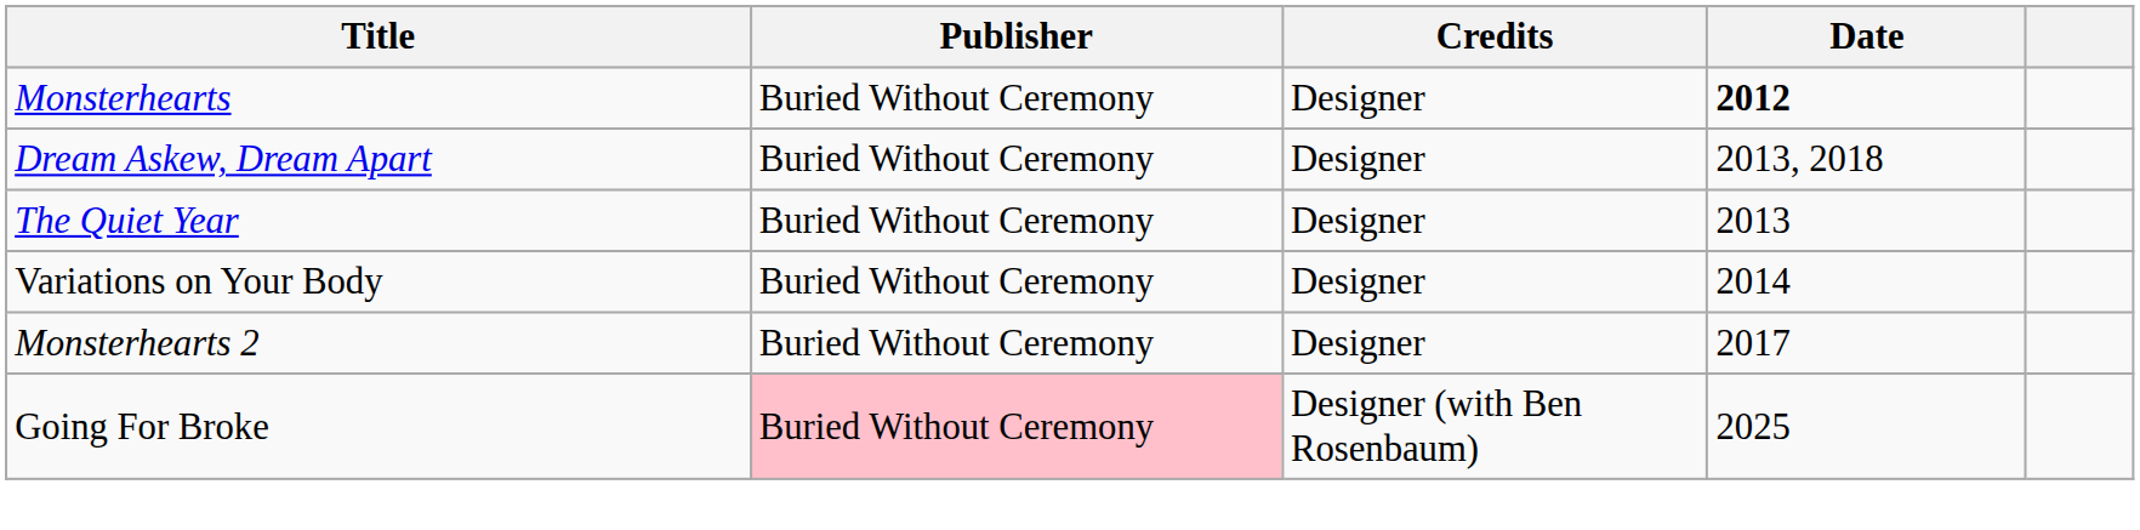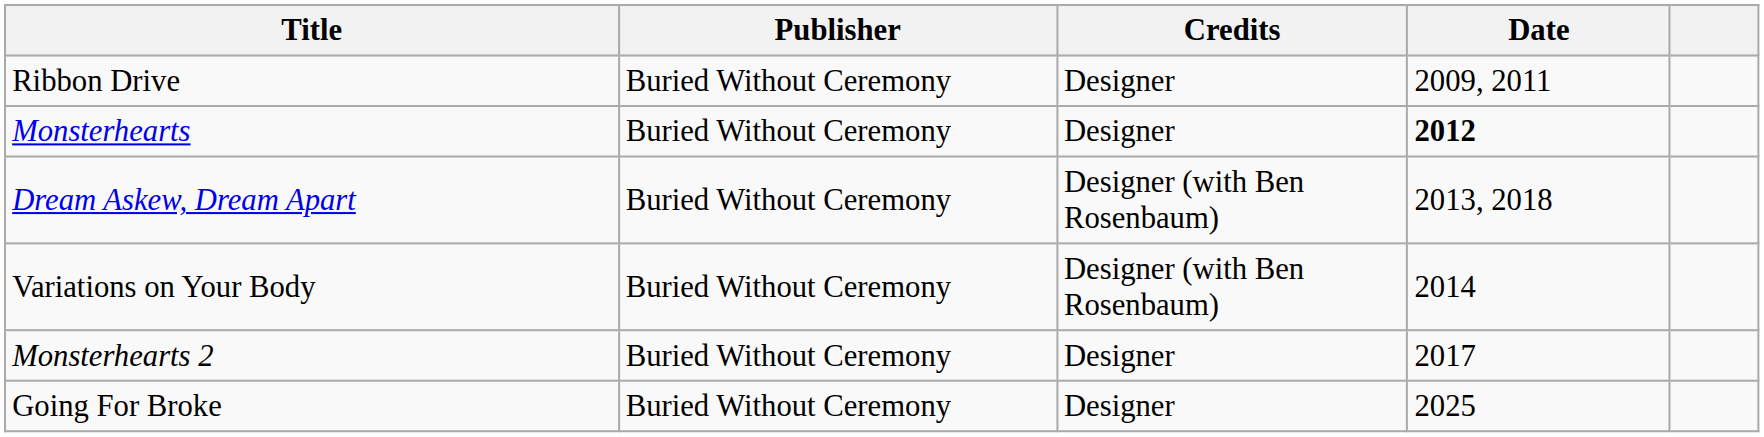+ row: Ribbon Drive | Buried Without Ceremony | Designer | 2009, 2011
Dream Askew, Dream Apart | Credits: Designer -> Designer (with Ben Rosenbaum)
- row: The Quiet Year | Buried Without Ceremony | Designer | 2013
Variations on Your Body | Credits: Designer -> Designer (with Ben Rosenbaum)
Going For Broke | Publisher: pink background -> no background
Going For Broke | Credits: Designer (with Ben Rosenbaum) -> Designer
